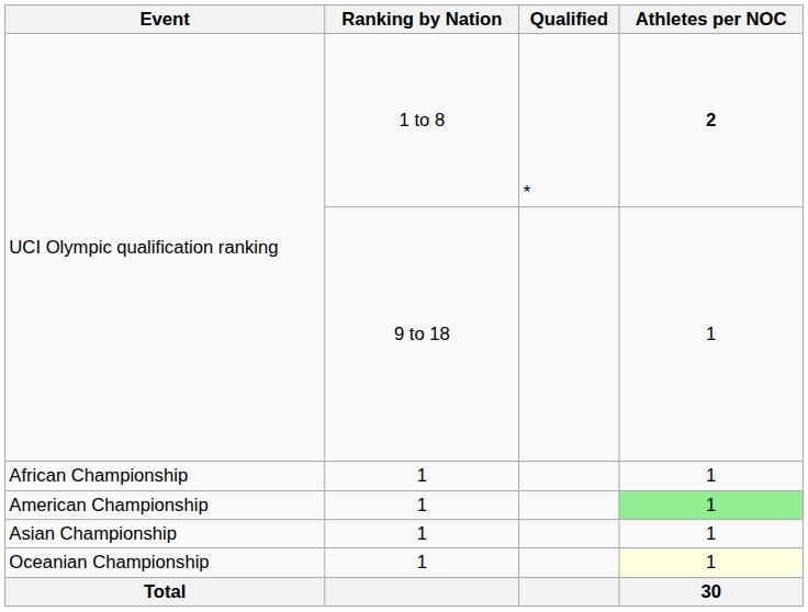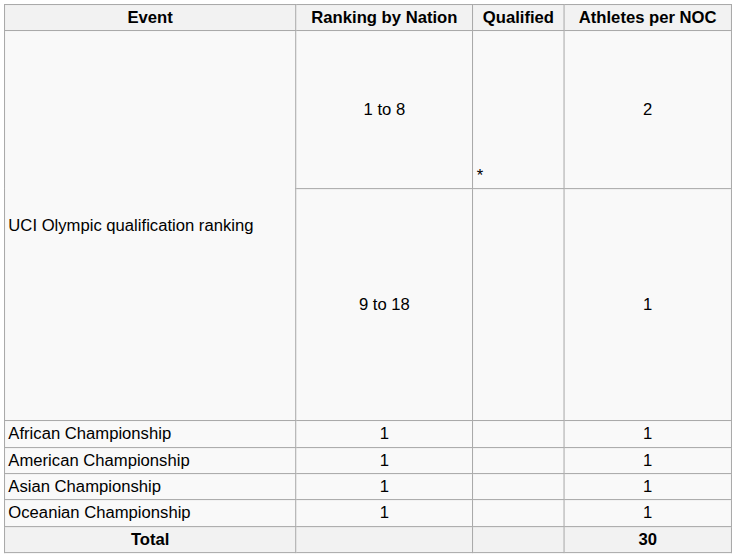UCI Olympic qualification ranking / 1 to 8 | Athletes per NOC: bold -> normal
American Championship | Athletes per NOC: lightgreen background -> no background
Oceanian Championship | Athletes per NOC: lightyellow background -> no background
